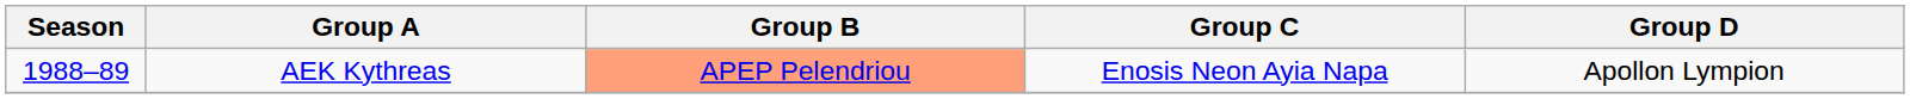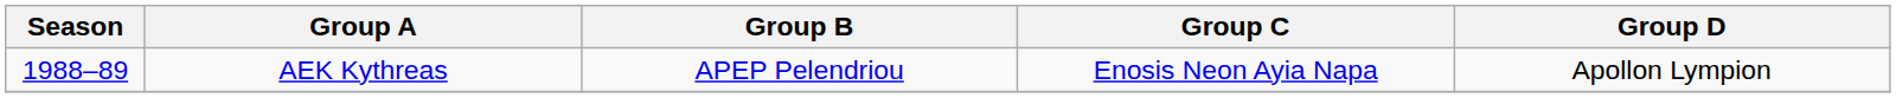AEK Kythreas | Group B: lightsalmon background -> no background
